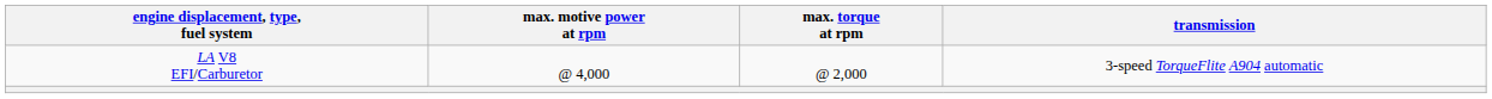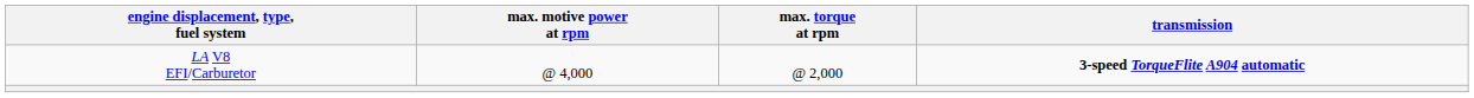LA V8 EFI/Carburetor | transmission: normal -> bold
